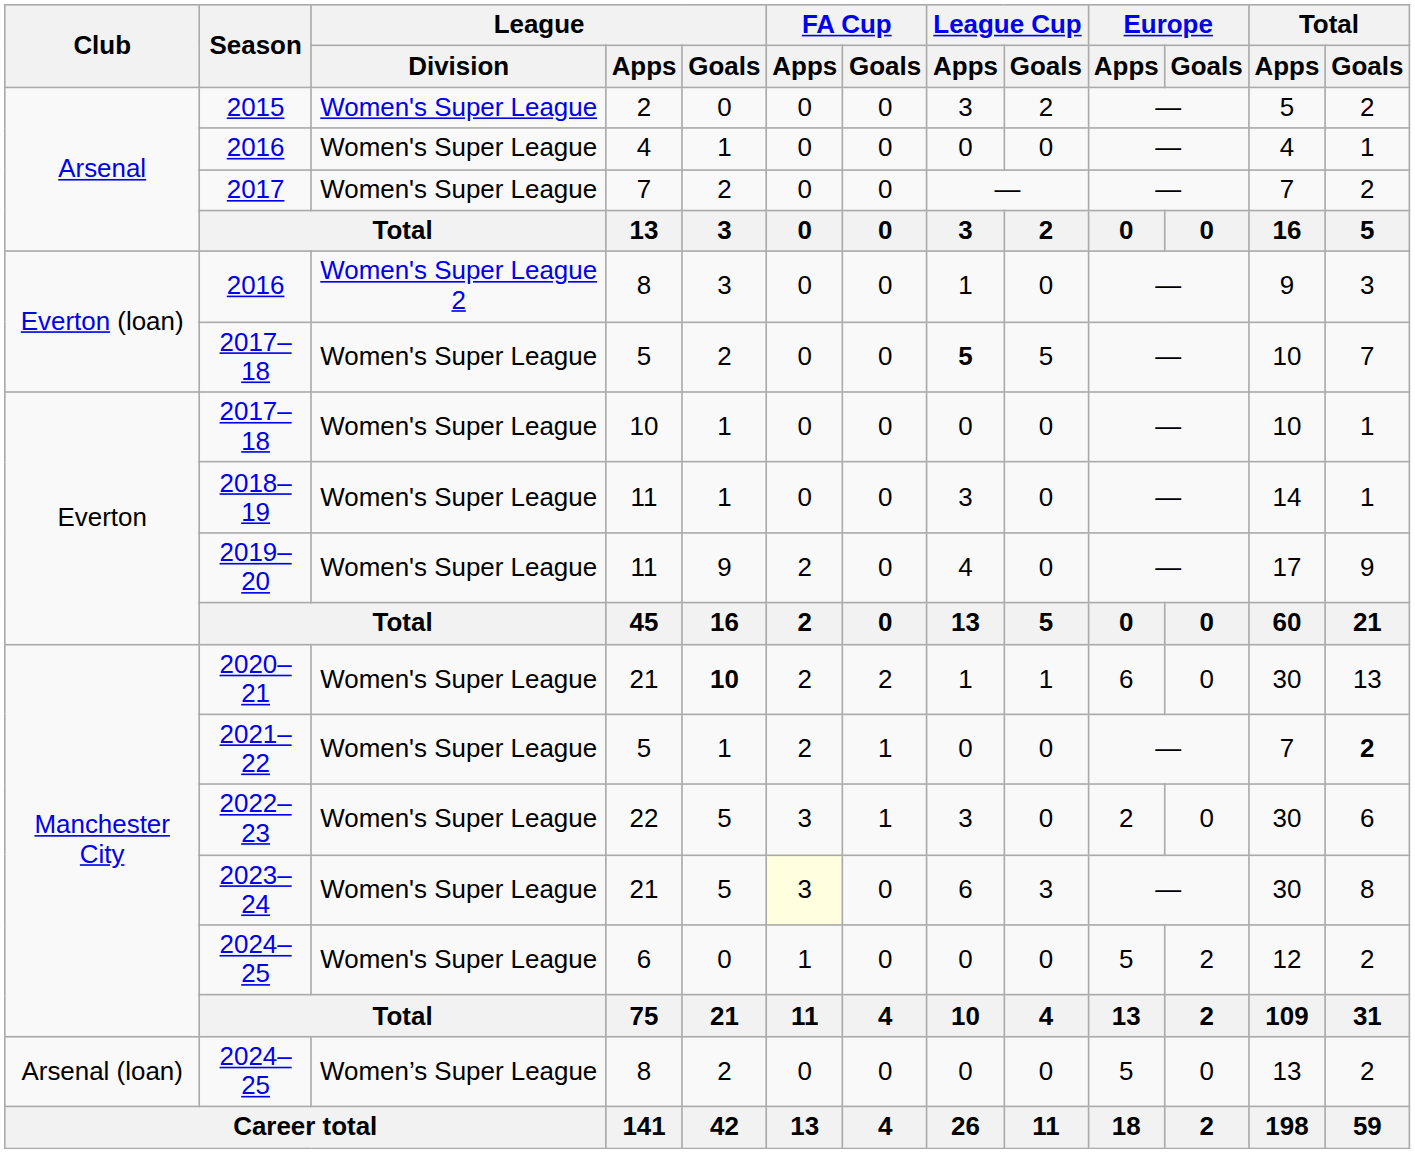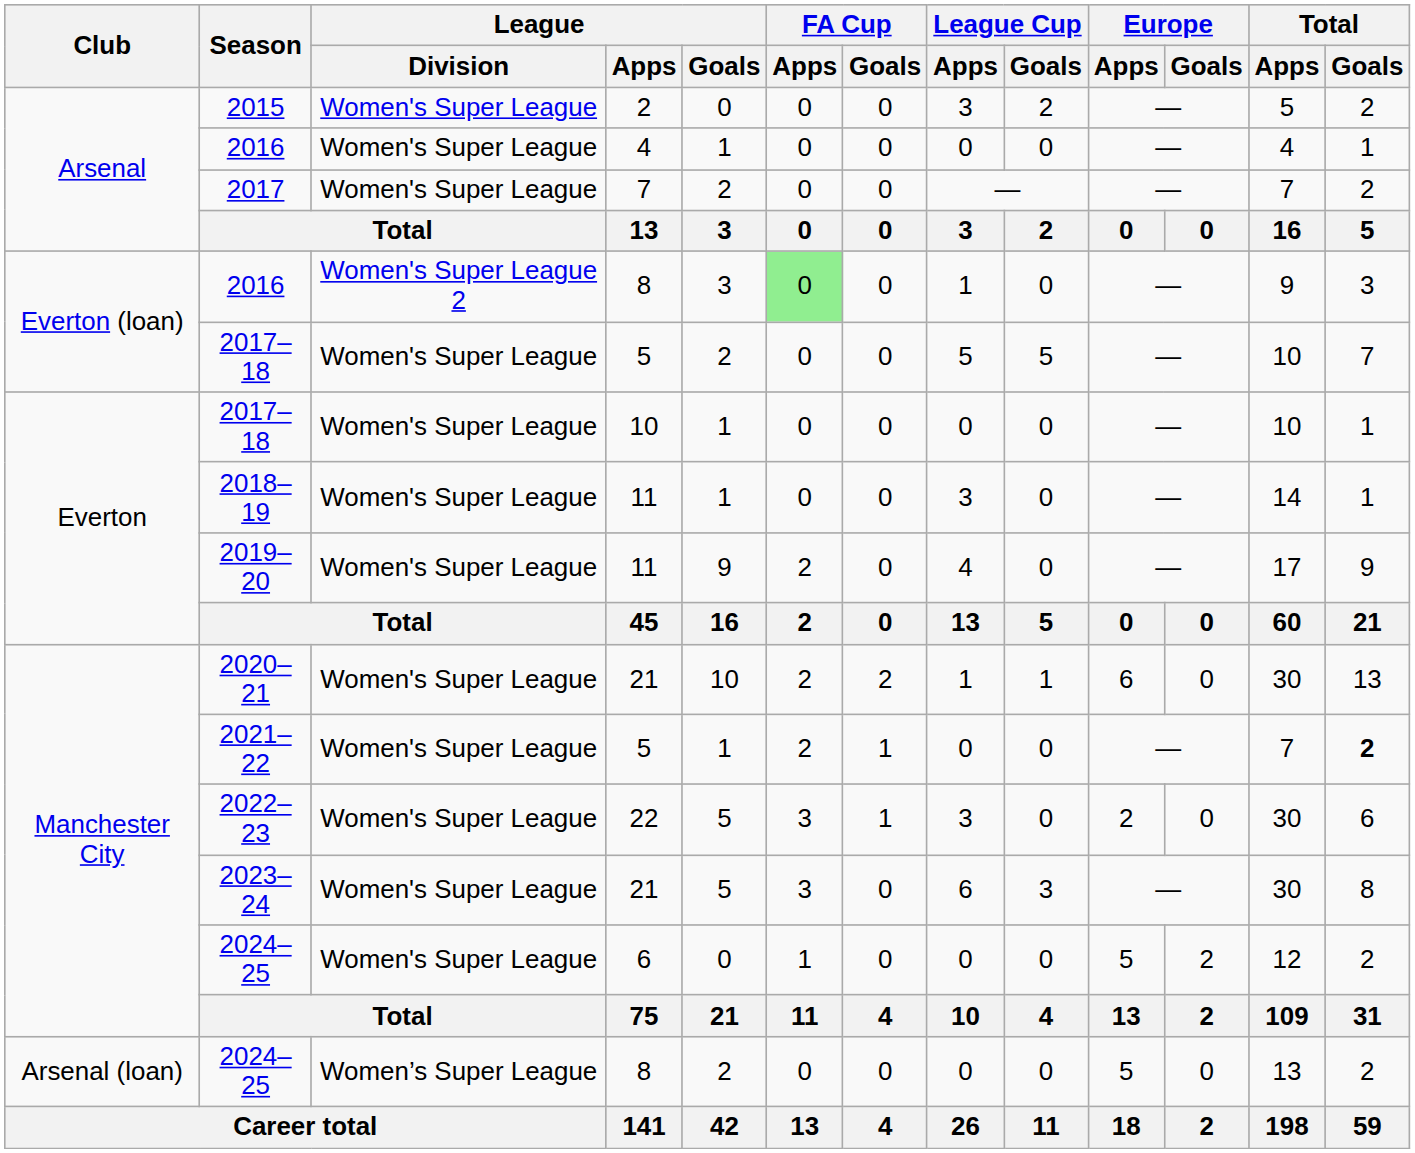2016 / 8 | FA Cup / Apps: no background -> lightgreen background
2017–18 / 5 | League Cup / Apps: bold -> normal
2020–21 | League / Goals: bold -> normal
2023–24 | FA Cup / Apps: lightyellow background -> no background
